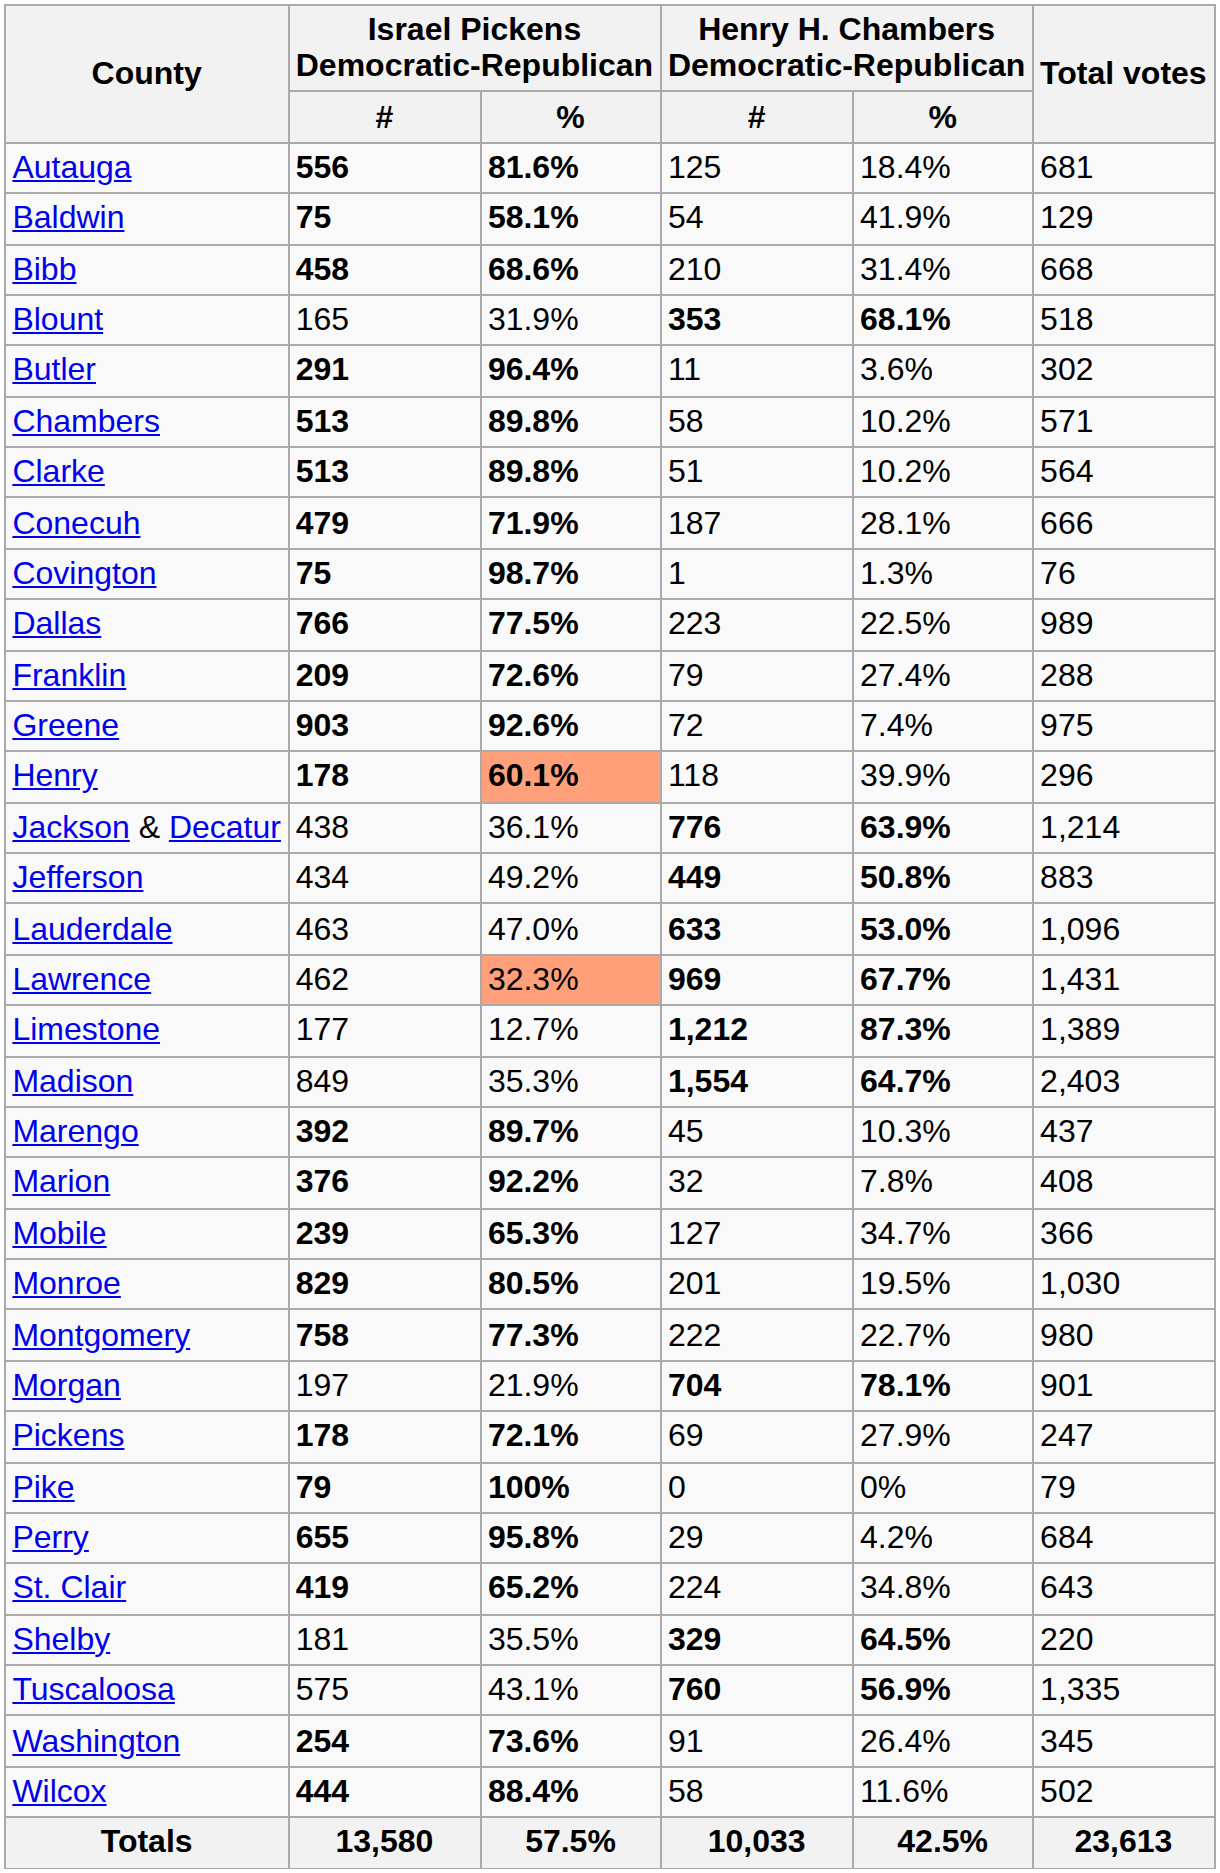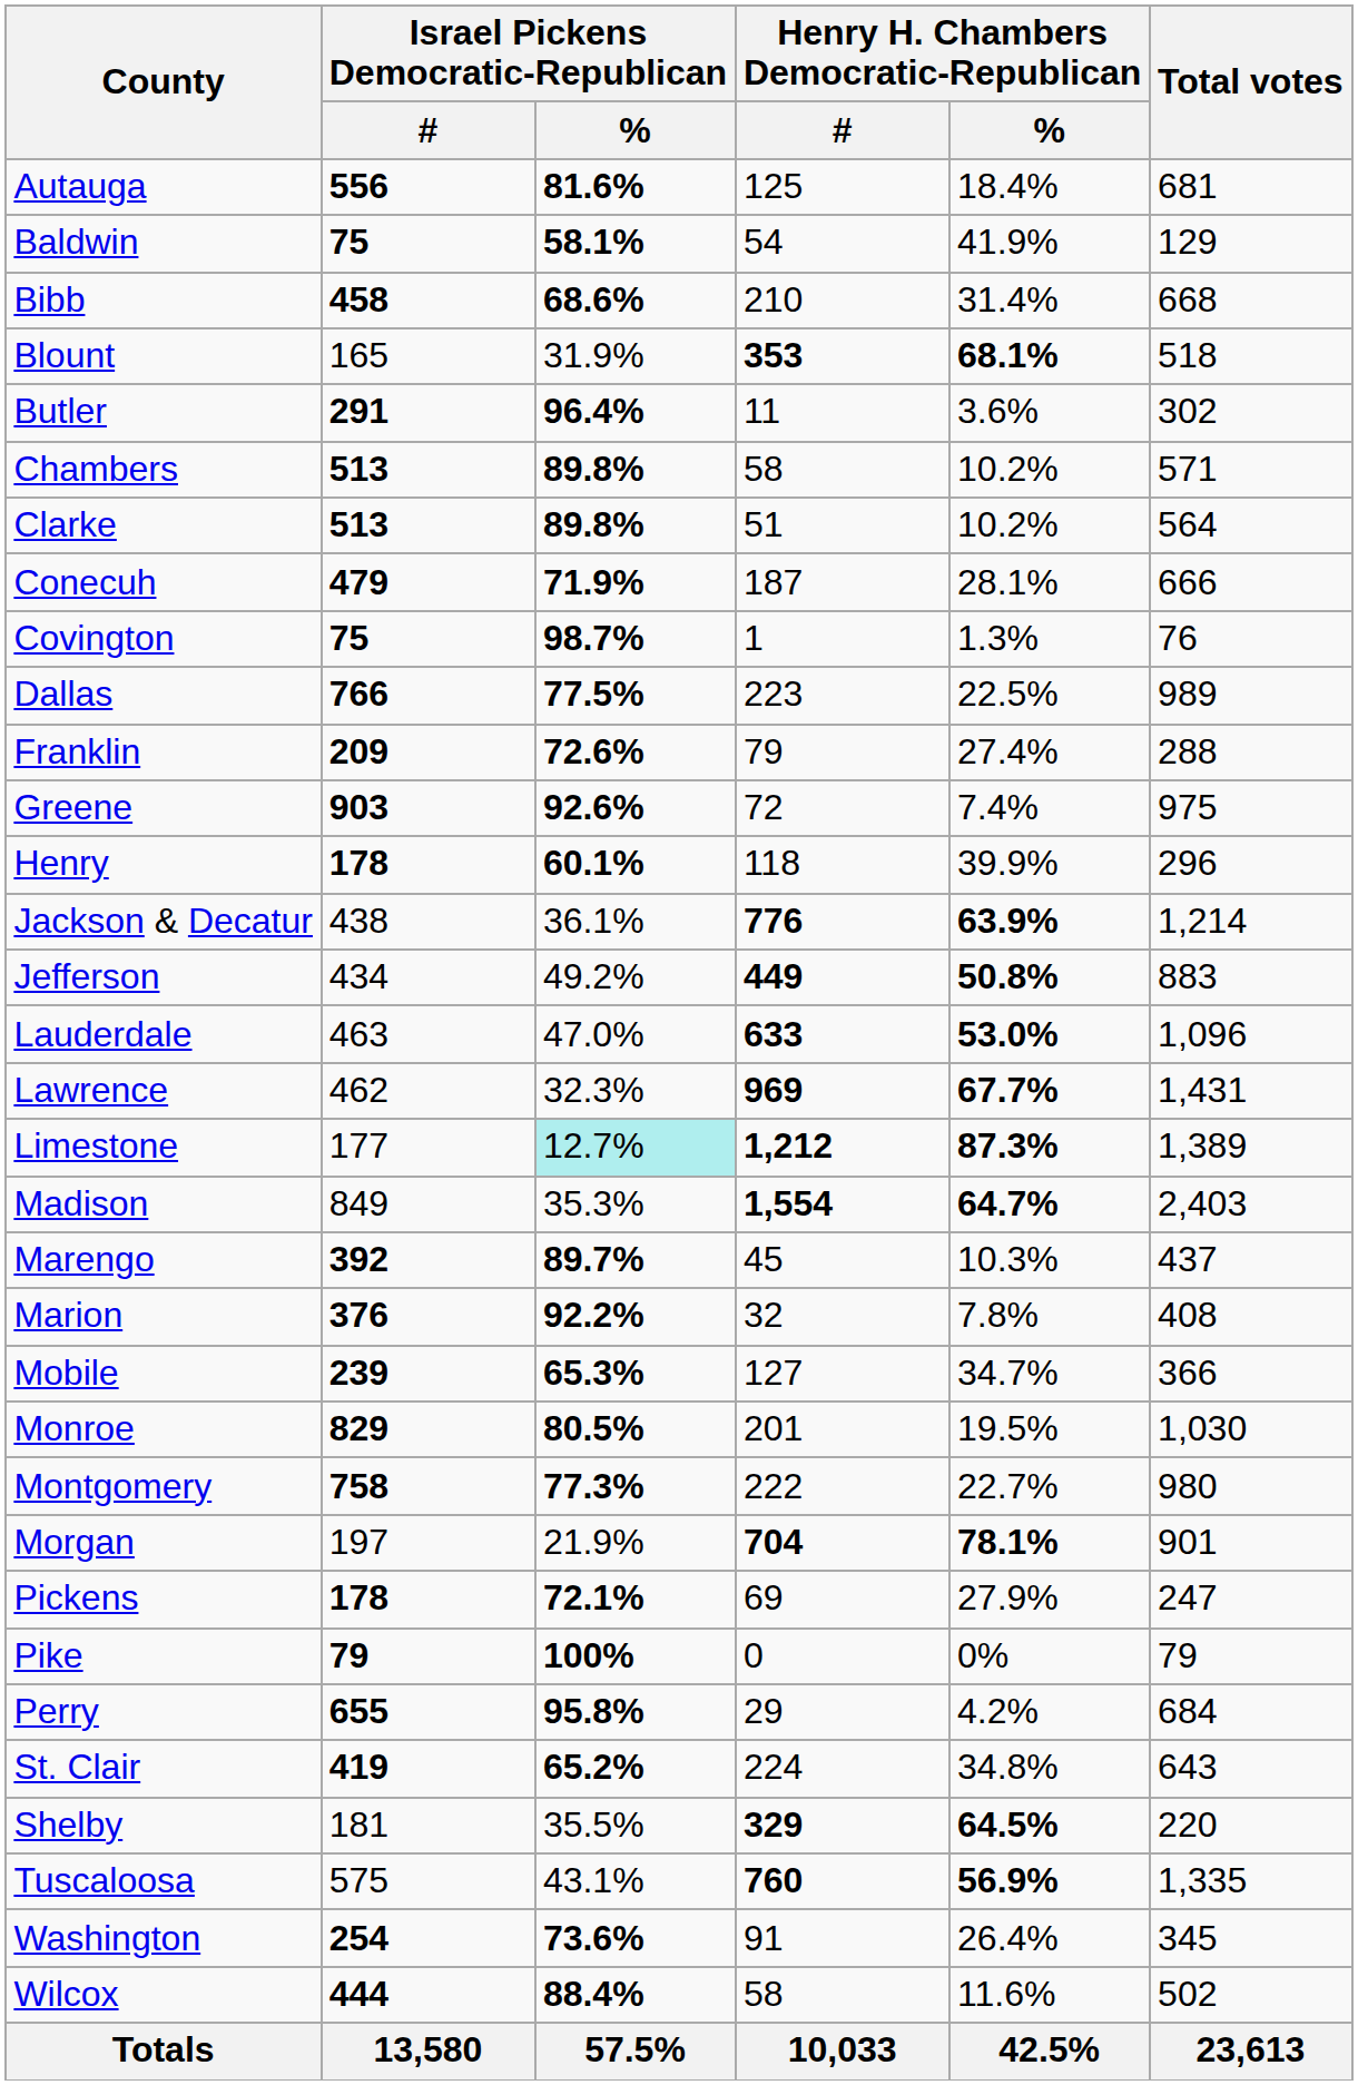Henry | Israel Pickens Democratic-Republican / %: lightsalmon background -> no background
Lawrence | Israel Pickens Democratic-Republican / %: lightsalmon background -> no background
Limestone | Israel Pickens Democratic-Republican / %: no background -> paleturquoise background
